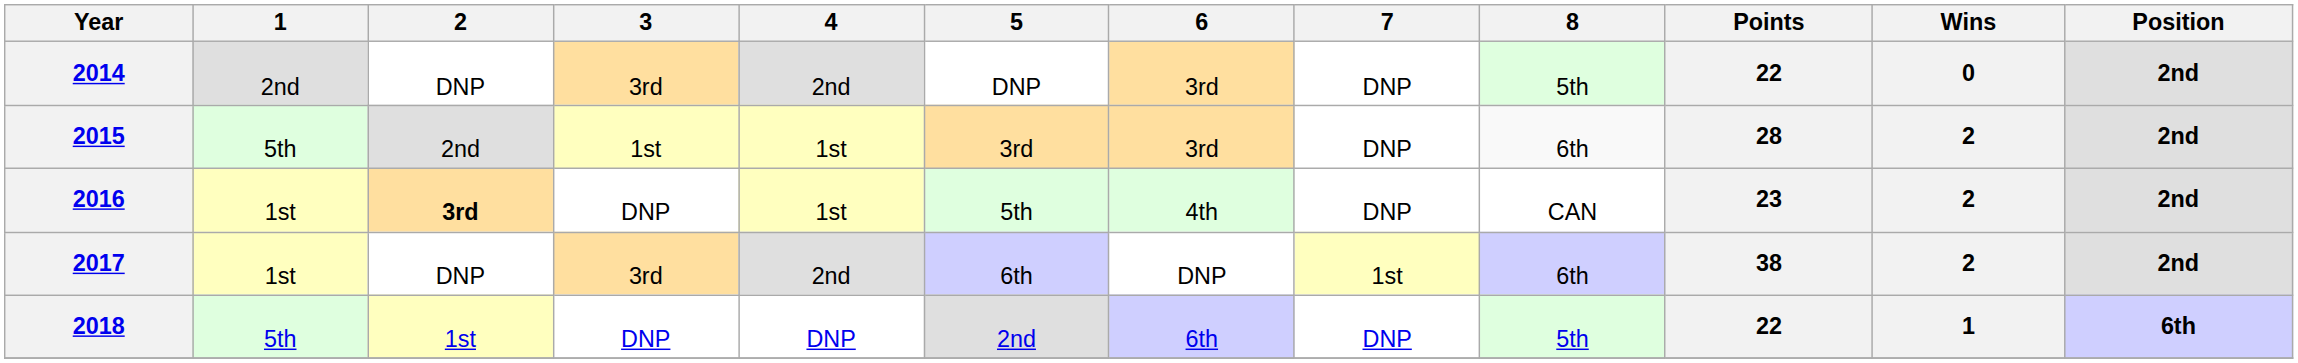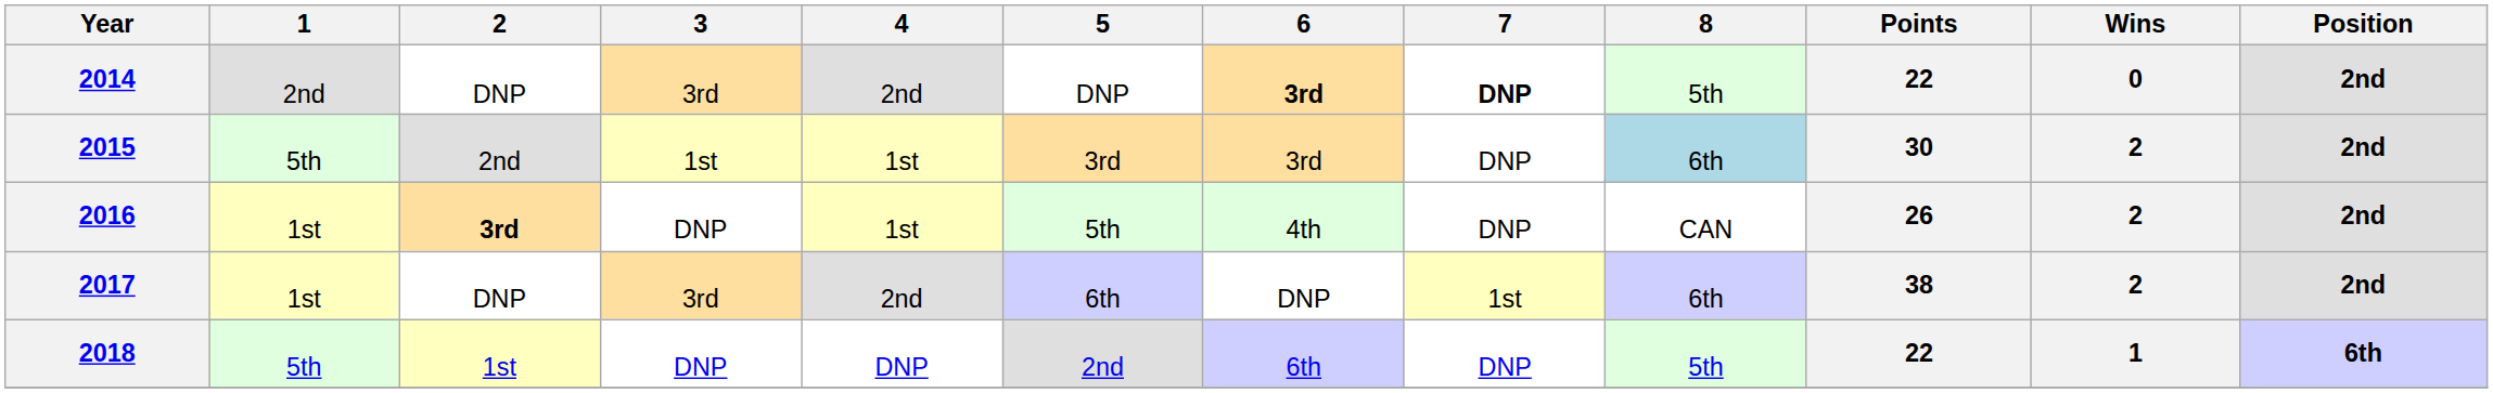2014 | 6: normal -> bold
2014 | 7: normal -> bold
2015 | 8: no background -> lightblue background
2015 | Points: 28 -> 30
2016 | Points: 23 -> 26
